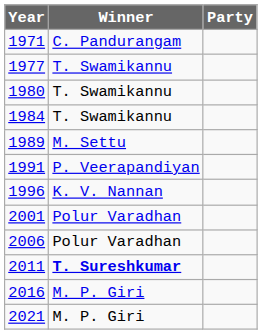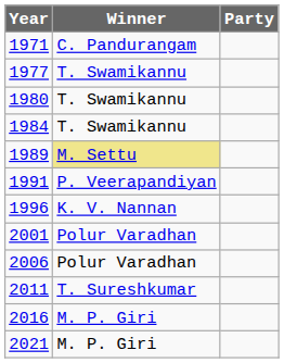1989 | Winner: no background -> khaki background
2011 | Winner: bold -> normal
